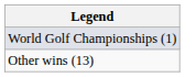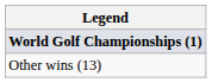row 2 | column 1: normal -> bold
